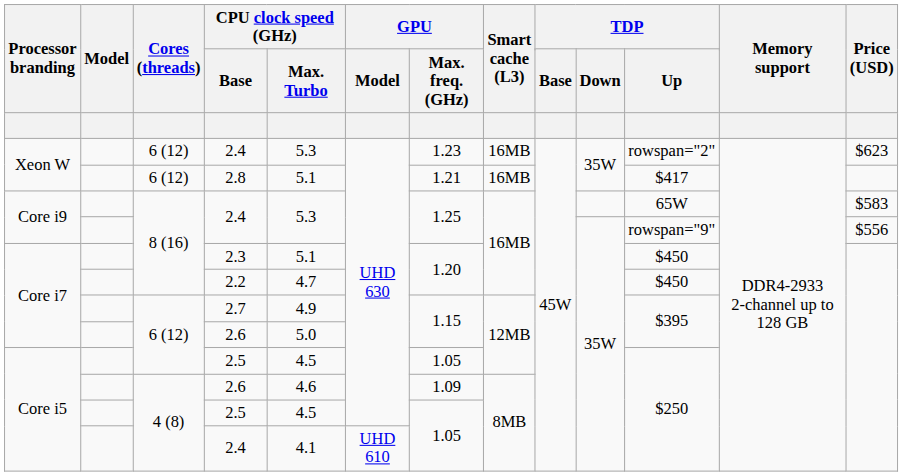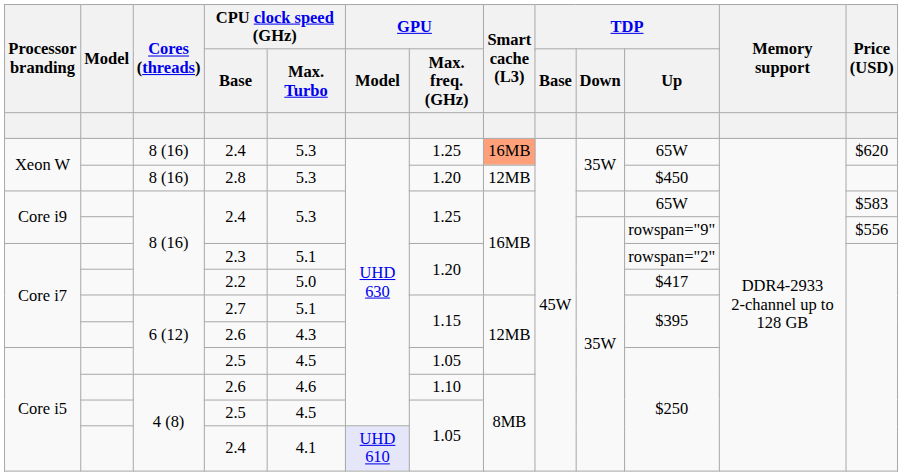Xeon W / 2.4 | Cores (threads): 6 (12) -> 8 (16)
Xeon W / 2.4 | GPU / Max. freq. (GHz): 1.23 -> 1.25
Xeon W / 2.4 | Smart cache (L3): no background -> lightsalmon background
Xeon W / 2.4 | TDP / Up: rowspan="2" -> 65W
Xeon W / 2.4 | Price (USD): $623 -> $620
2.8 | Cores (threads): 6 (12) -> 8 (16)
2.8 | CPU clock speed (GHz) / Max. Turbo: 5.1 -> 5.3
2.8 | GPU / Max. freq. (GHz): 1.21 -> 1.20
2.8 | Smart cache (L3): 16MB -> 12MB
2.8 | TDP / Up: $417 -> $450
2.3 | TDP / Up: $450 -> rowspan="2"
2.2 | CPU clock speed (GHz) / Max. Turbo: 4.7 -> 5.0
2.2 | TDP / Up: $450 -> $417
2.7 | CPU clock speed (GHz) / Max. Turbo: 4.9 -> 5.1
Core i7 / 2.6 | CPU clock speed (GHz) / Max. Turbo: 5.0 -> 4.3
Core i5 / 2.6 | GPU / Max. freq. (GHz): 1.09 -> 1.10
Core i5 / 2.4 | GPU / Model: no background -> lavender background
